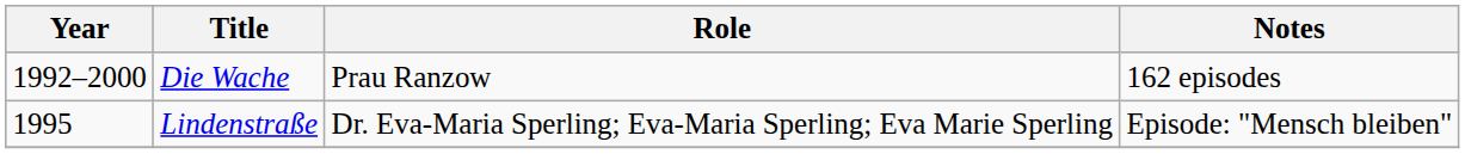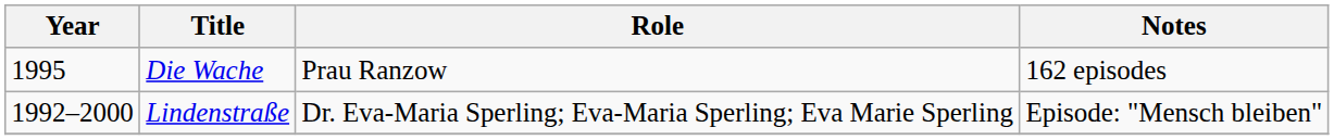Die Wache | Year: 1992–2000 -> 1995
Lindenstraße | Year: 1995 -> 1992–2000
